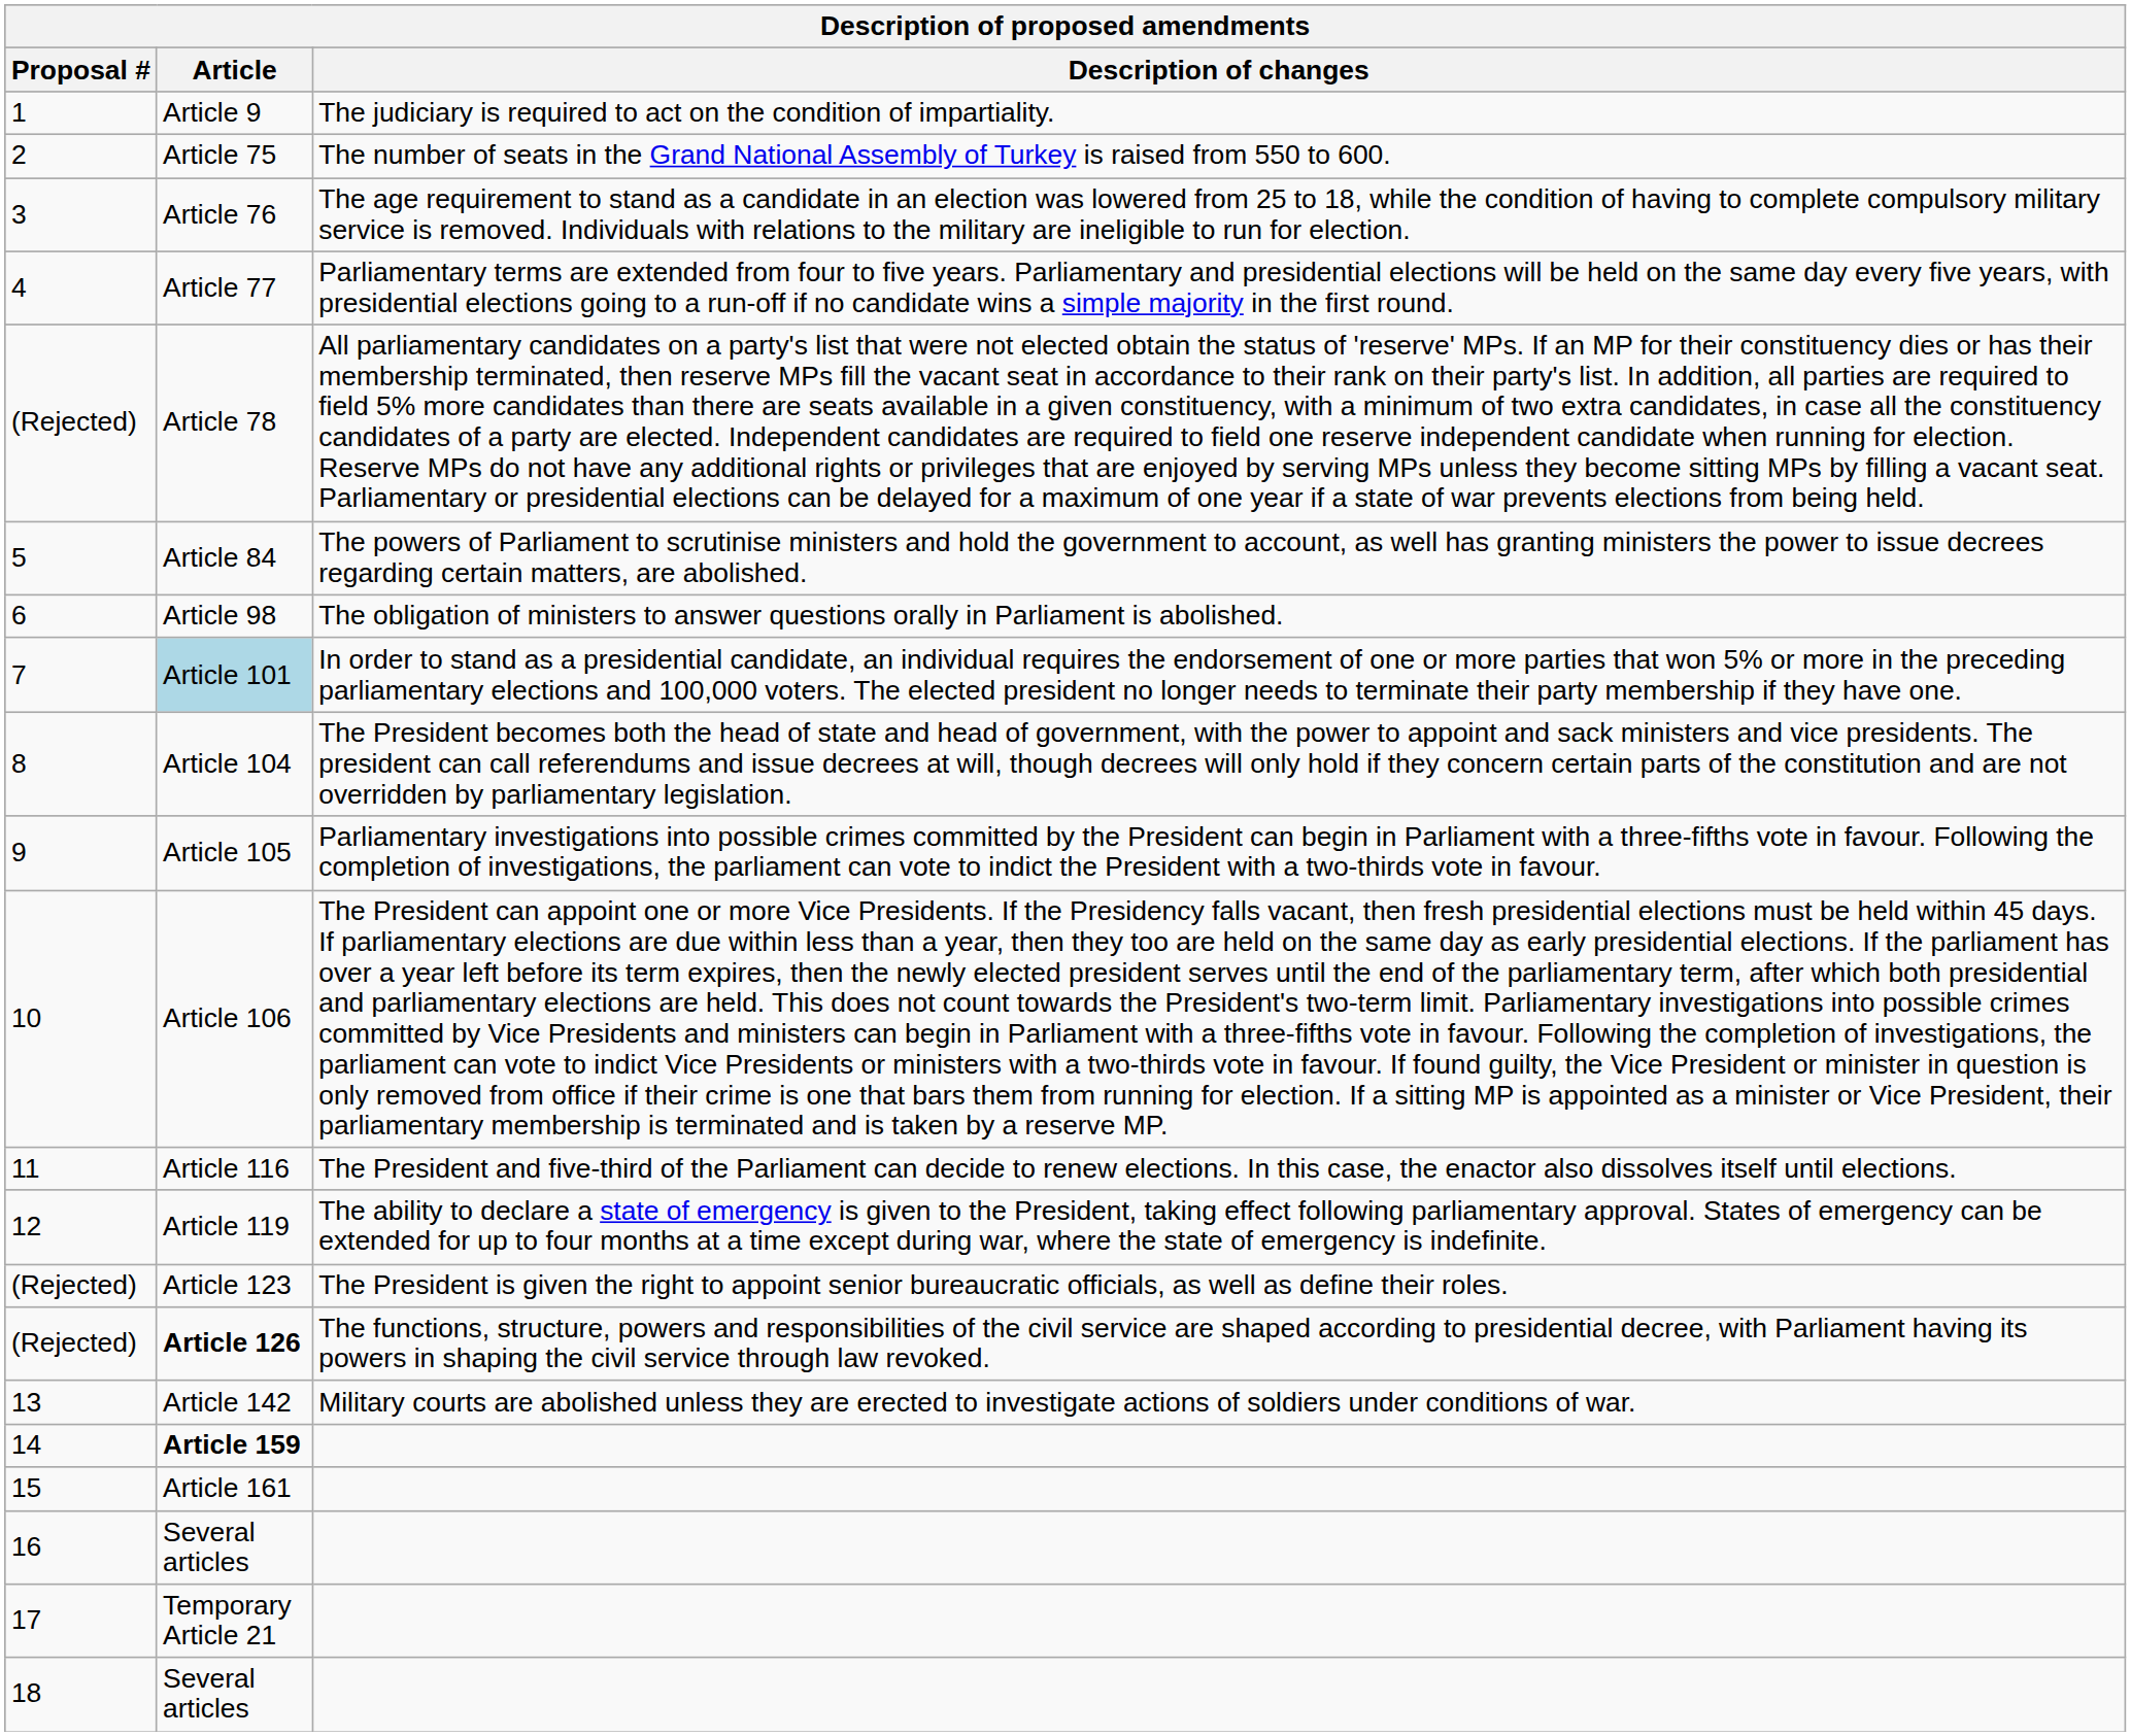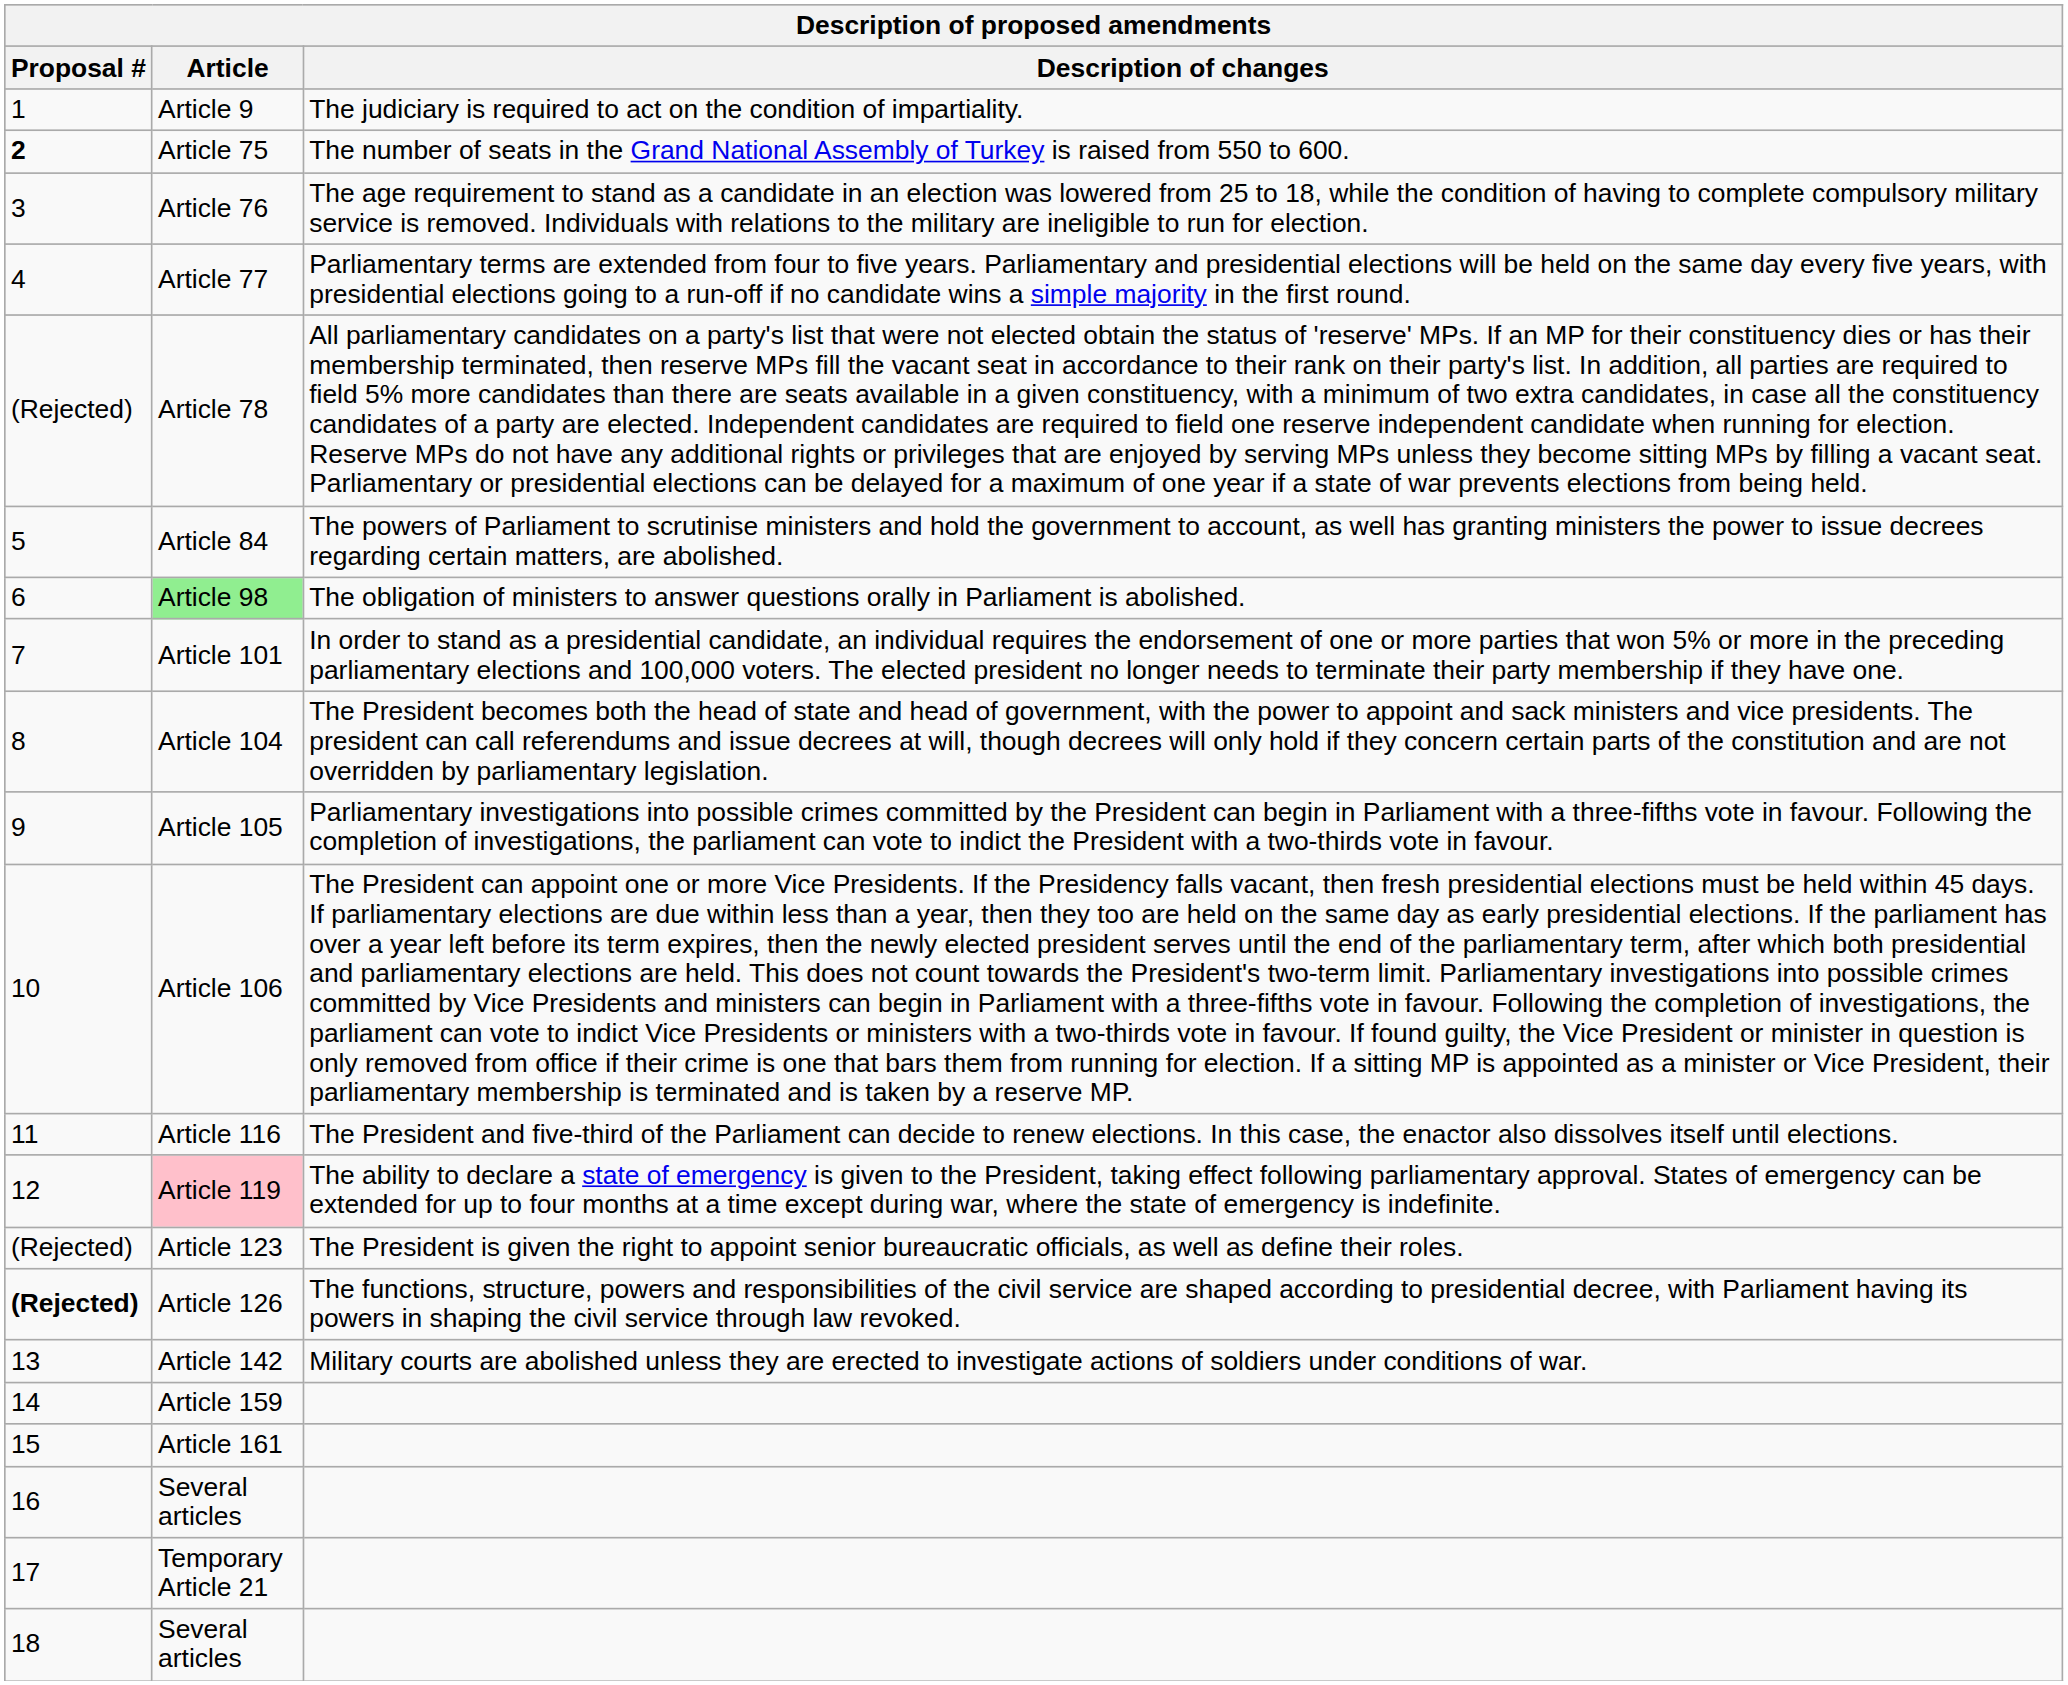Article 75 | Proposal #: normal -> bold
Article 98 | Article: no background -> lightgreen background
Article 101 | Article: lightblue background -> no background
Article 119 | Article: no background -> pink background
Article 126 | Proposal #: normal -> bold
Article 126 | Article: bold -> normal
Article 159 | Article: bold -> normal
